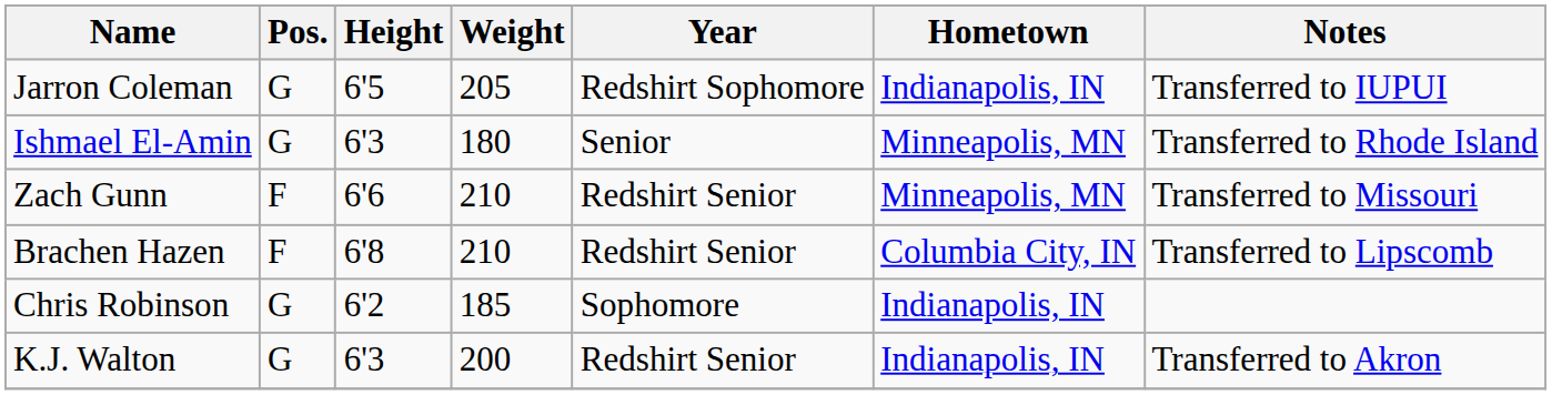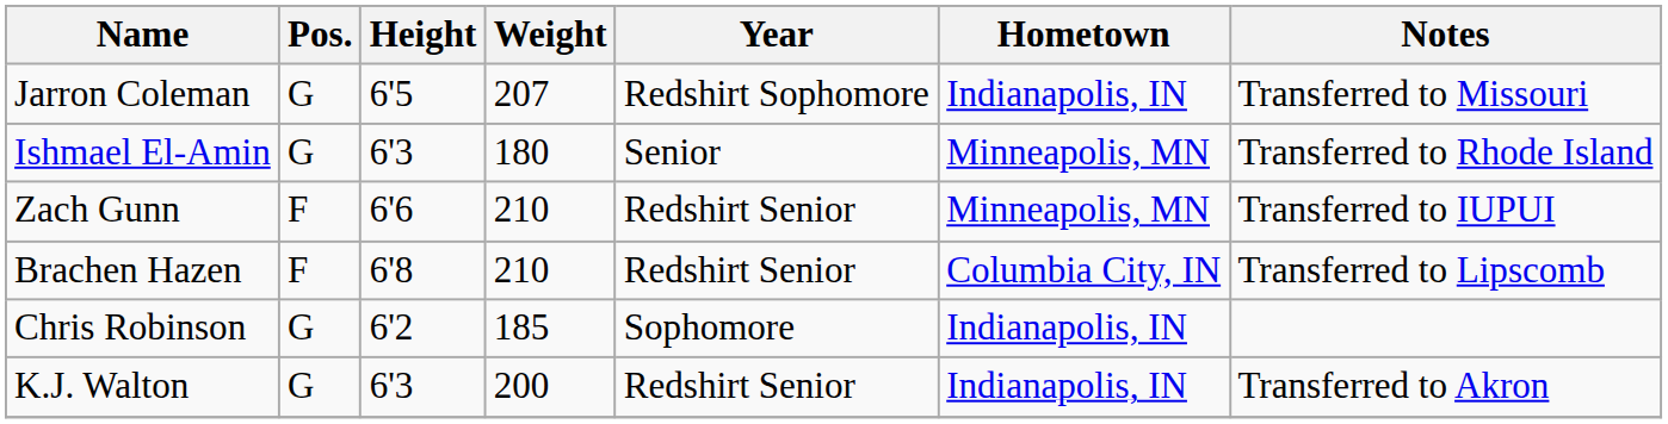Jarron Coleman | Weight: 205 -> 207
Jarron Coleman | Notes: Transferred to IUPUI -> Transferred to Missouri
Zach Gunn | Notes: Transferred to Missouri -> Transferred to IUPUI
